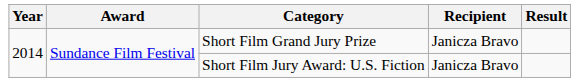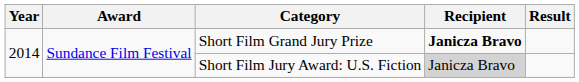Short Film Grand Jury Prize | Recipient: normal -> bold
Short Film Jury Award: U.S. Fiction | Recipient: no background -> lightgrey background
